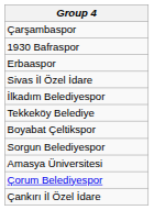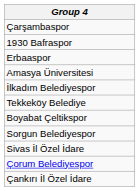row 5 | column 1: Sivas İl Özel İdare -> Amasya Üniversitesi
row 10 | column 1: Amasya Üniversitesi -> Sivas İl Özel İdare
